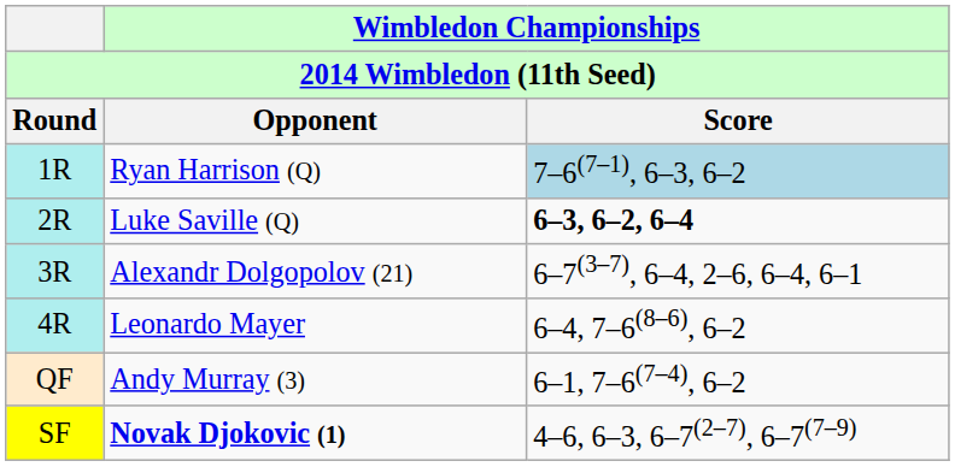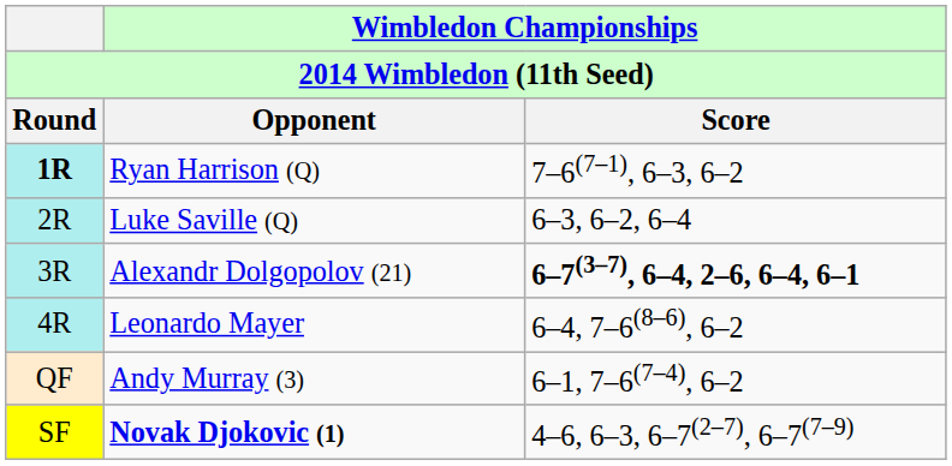Ryan Harrison (Q) | Round: normal -> bold
Ryan Harrison (Q) | Wimbledon Championships / Score: lightblue background -> no background
Luke Saville (Q) | Wimbledon Championships / Score: bold -> normal
Alexandr Dolgopolov (21) | Wimbledon Championships / Score: normal -> bold
